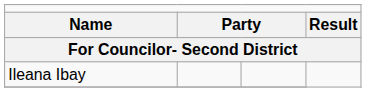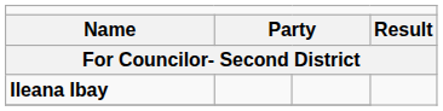Ileana Ibay | column 1: normal -> bold
